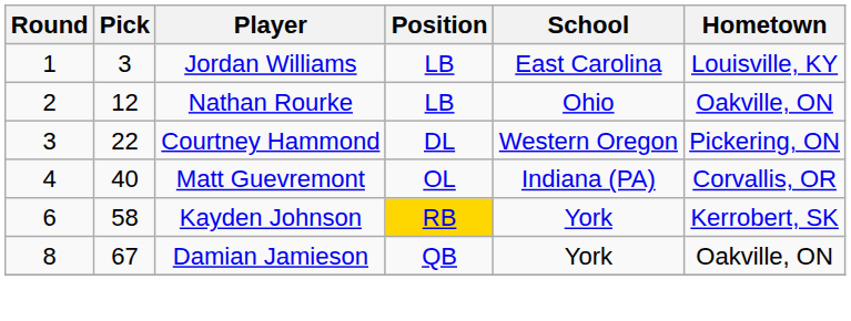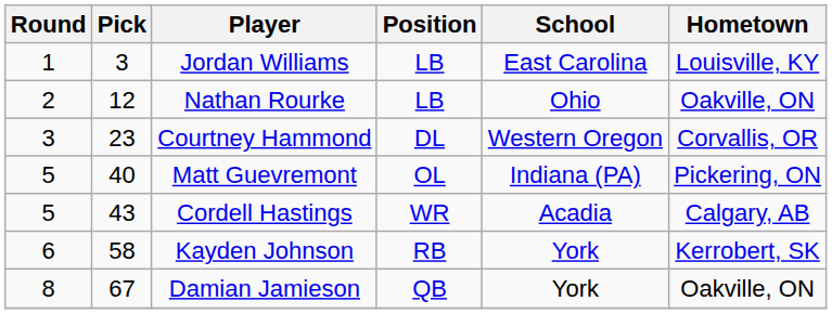Courtney Hammond | Pick: 22 -> 23
Courtney Hammond | Hometown: Pickering, ON -> Corvallis, OR
Matt Guevremont | Round: 4 -> 5
Matt Guevremont | Hometown: Corvallis, OR -> Pickering, ON
+ row: 5 | 43 | Cordell Hastings | WR | Acadia | Calgary, AB
Kayden Johnson | Position: gold background -> no background
